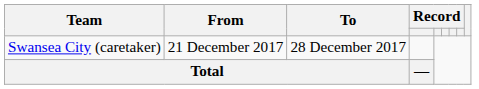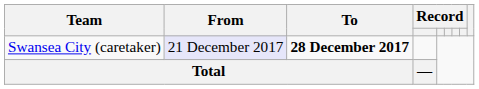Swansea City (caretaker) | From: no background -> lavender background
Swansea City (caretaker) | To: normal -> bold
